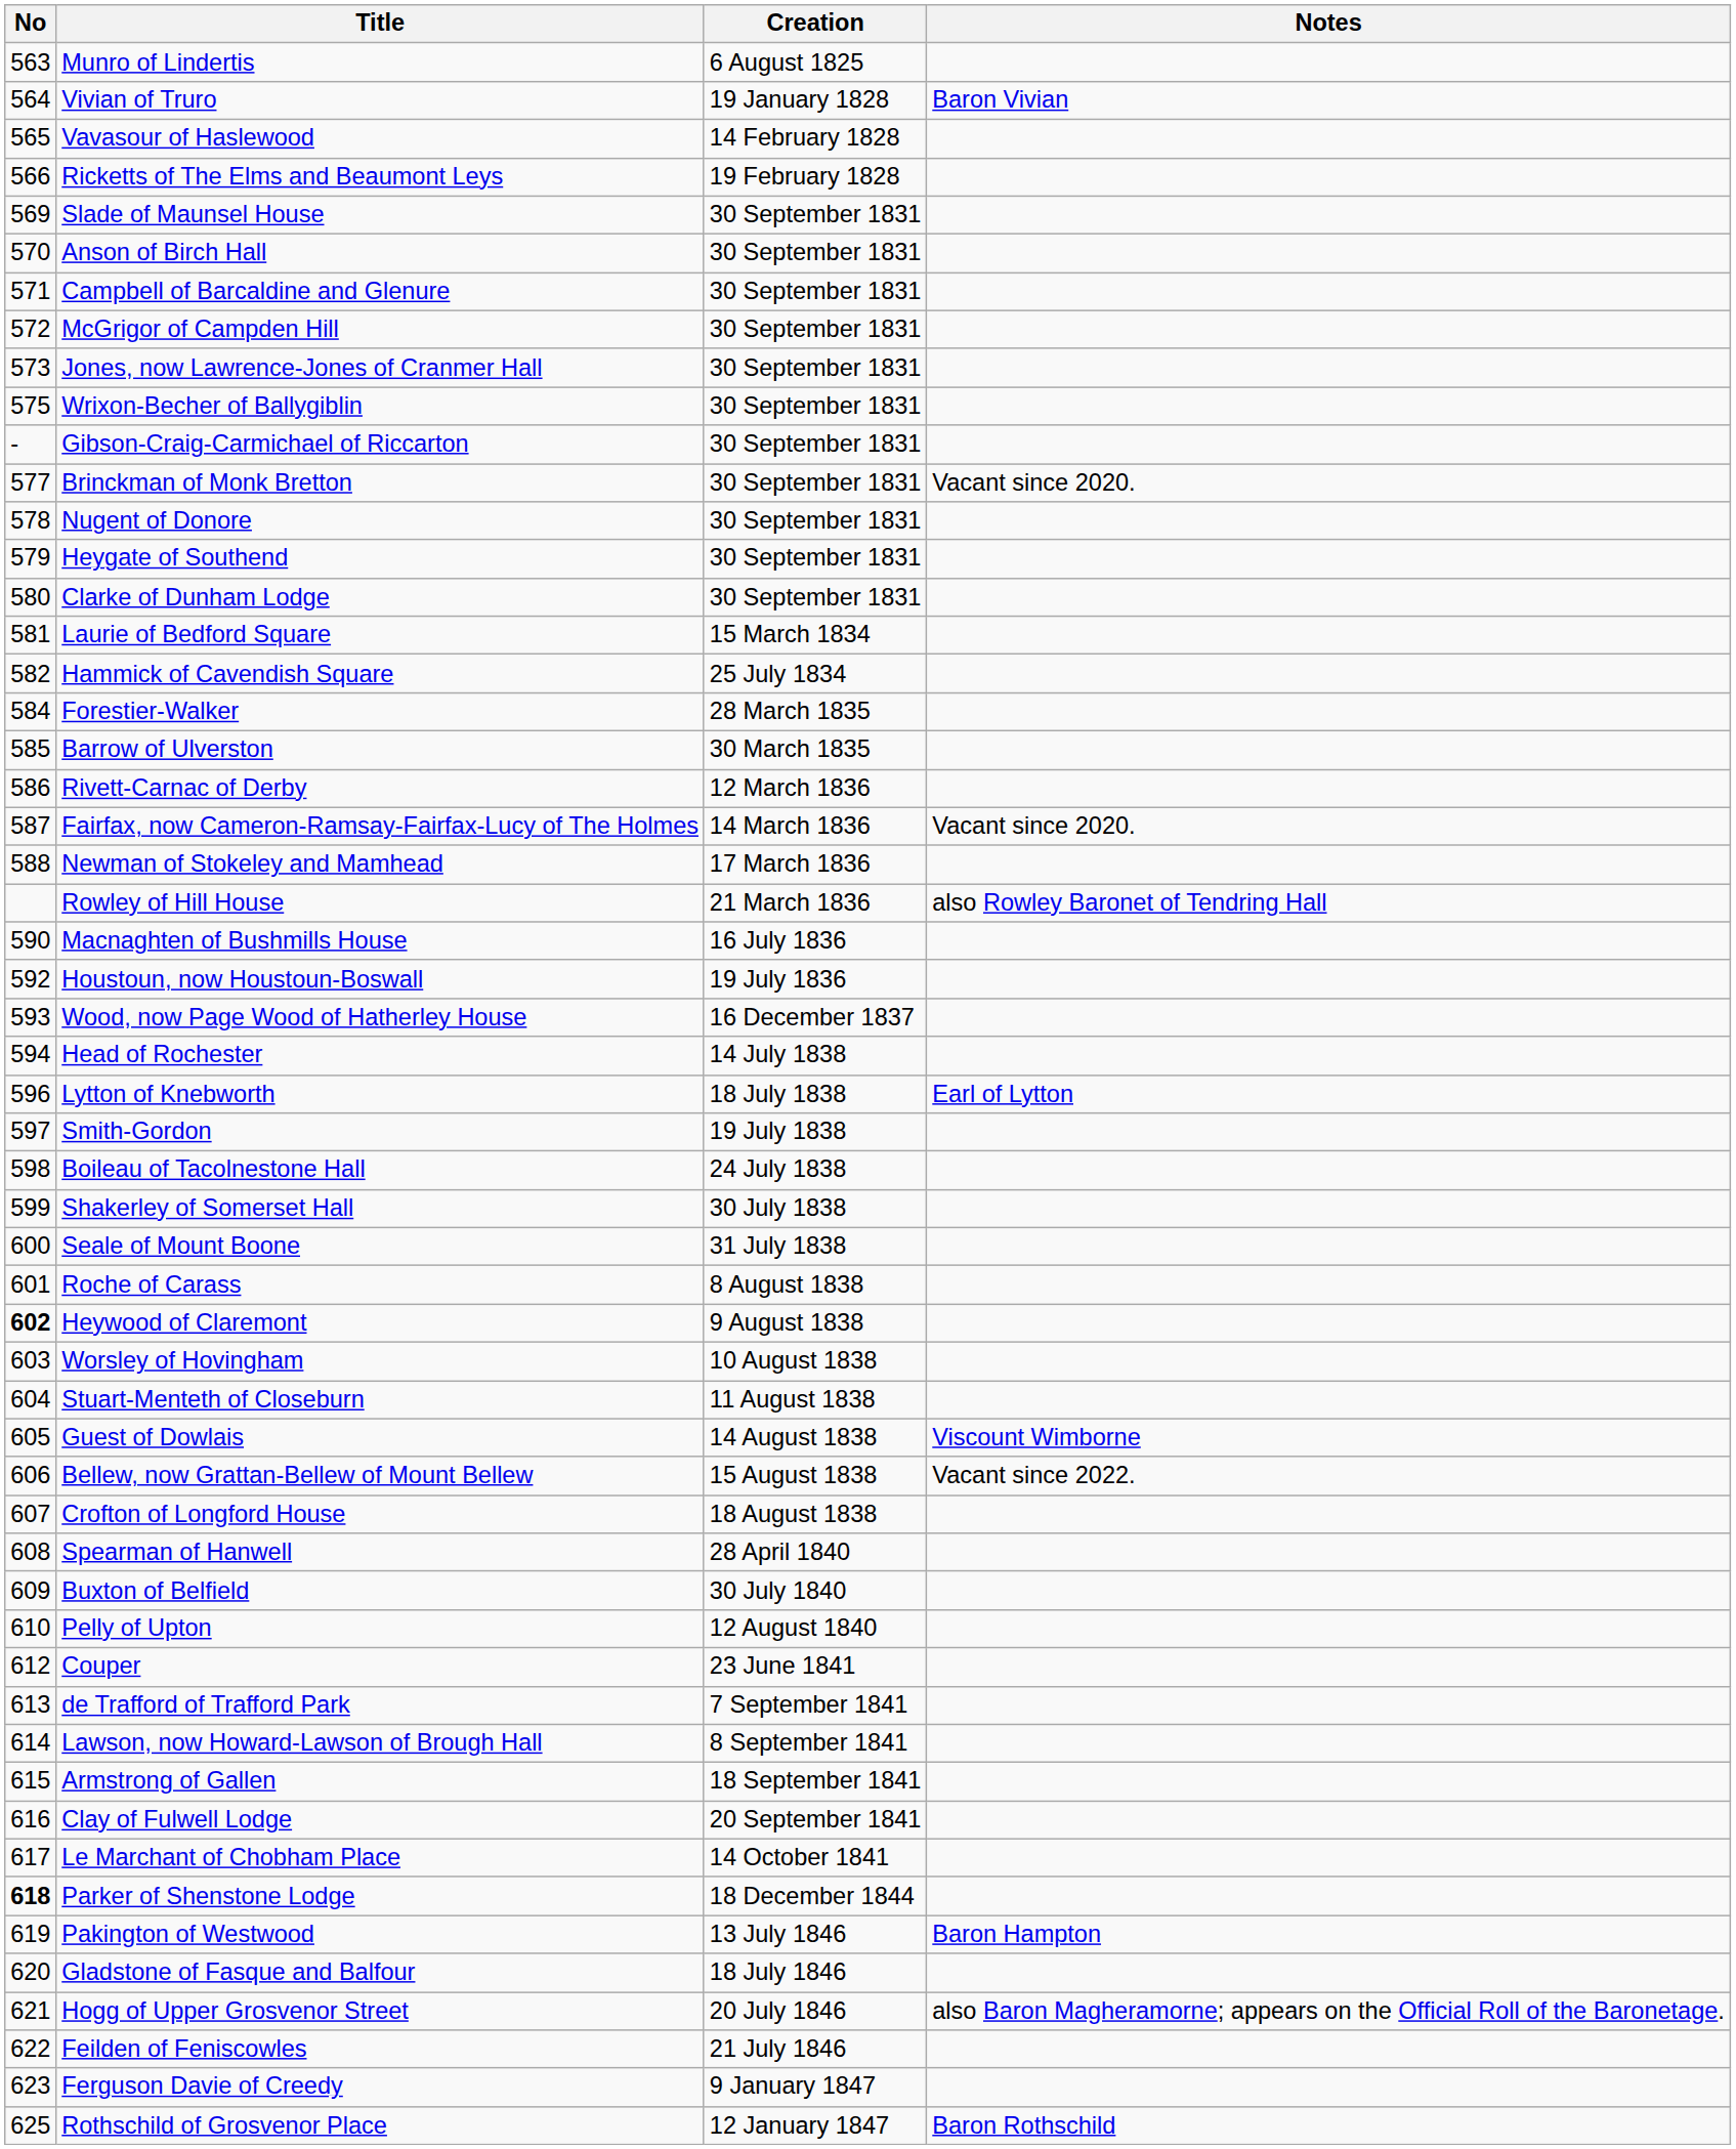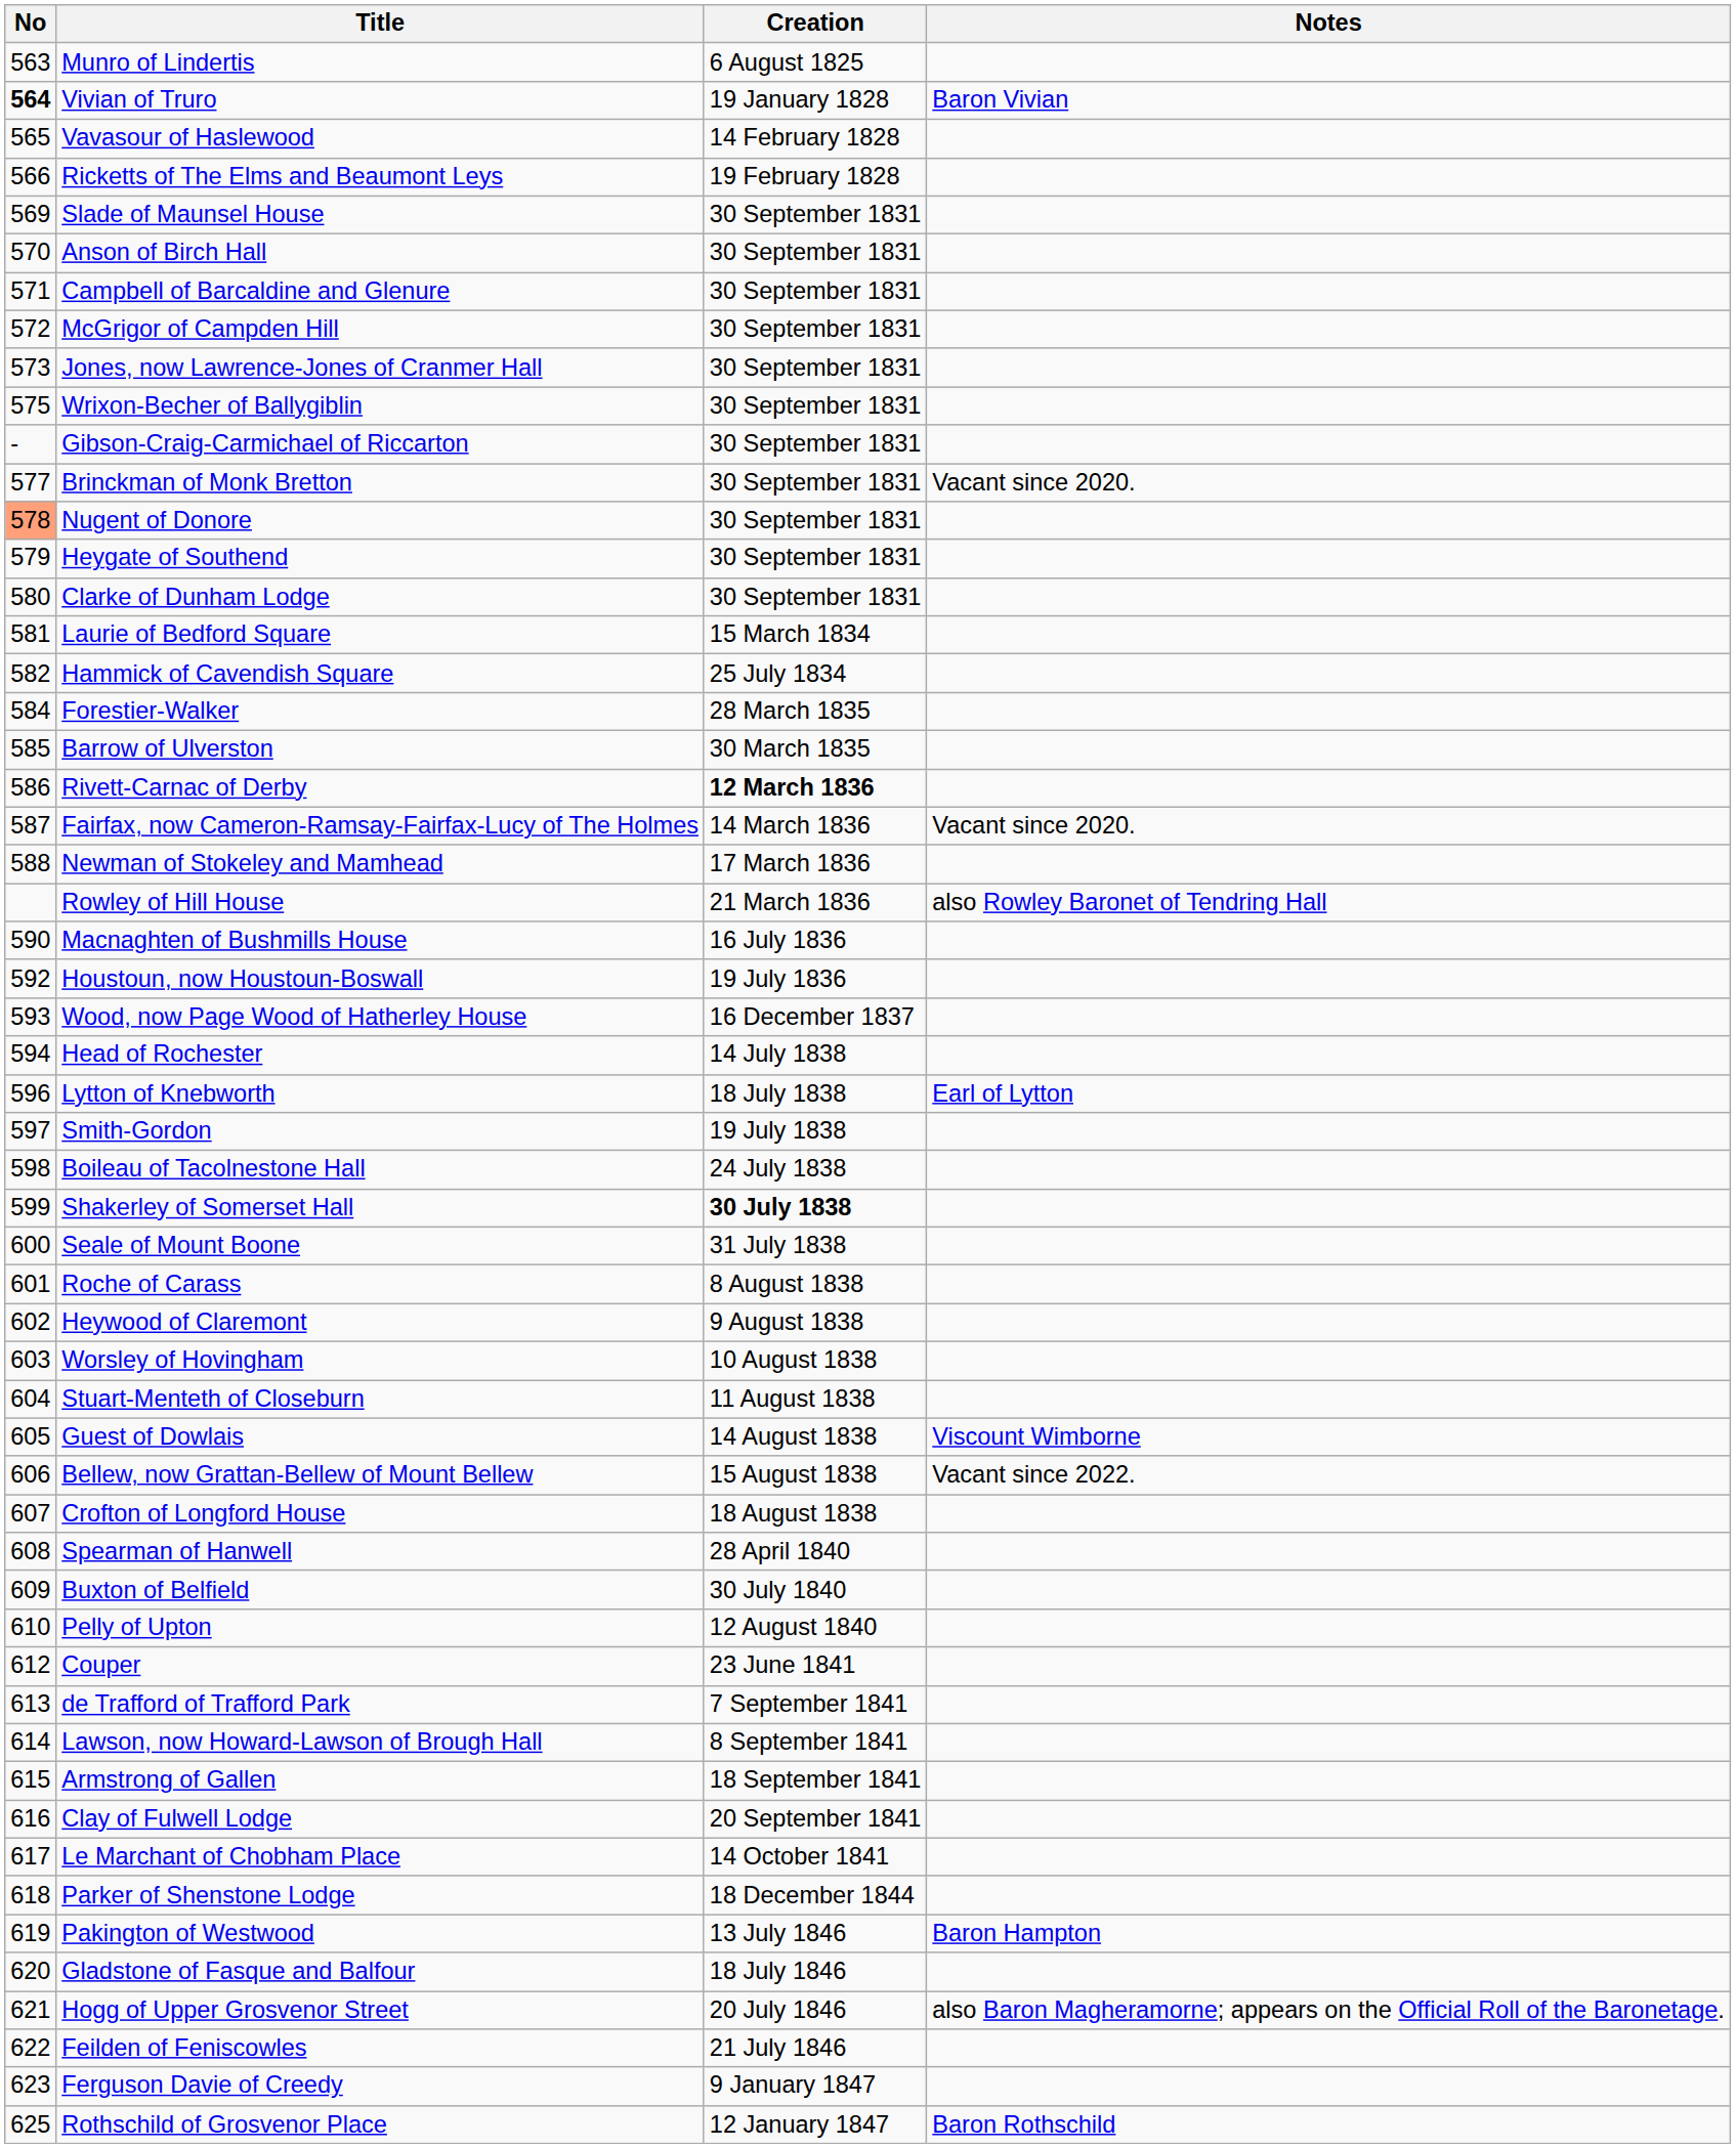Vivian of Truro | No: normal -> bold
Nugent of Donore | No: no background -> lightsalmon background
Rivett-Carnac of Derby | Creation: normal -> bold
Shakerley of Somerset Hall | Creation: normal -> bold
Heywood of Claremont | No: bold -> normal
Parker of Shenstone Lodge | No: bold -> normal
